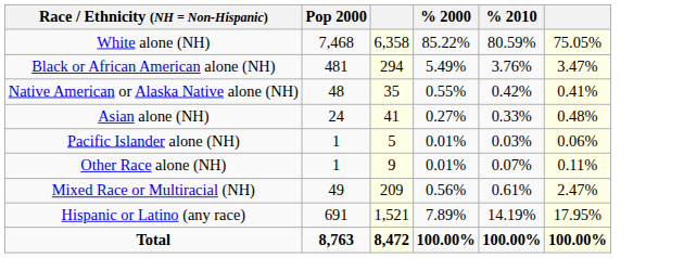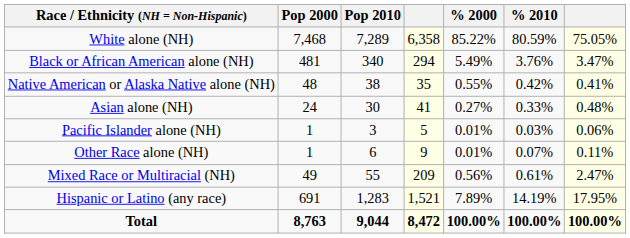+ column: Pop 2010 | 7,289 | 340 | 38 | 30 | 3 | 6 | 55 | 1,283 | 9,044
